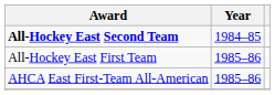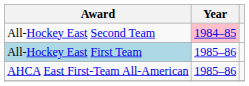row 2 | Award: bold -> normal
row 2 | Year: no background -> pink background
row 3 | Award: no background -> lightblue background
